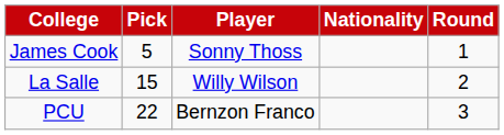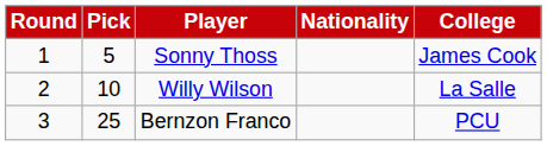columns swapped: Round <-> College
Willy Wilson | Pick: 15 -> 10
Bernzon Franco | Pick: 22 -> 25
